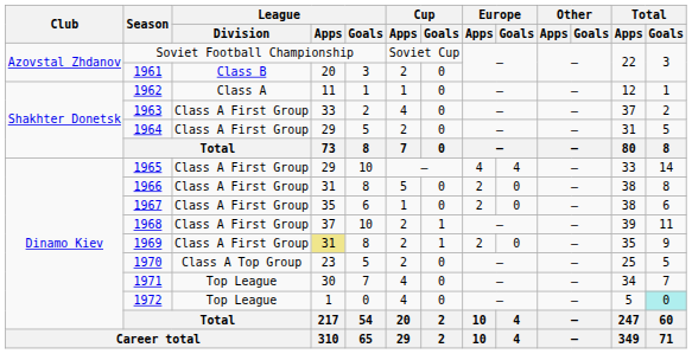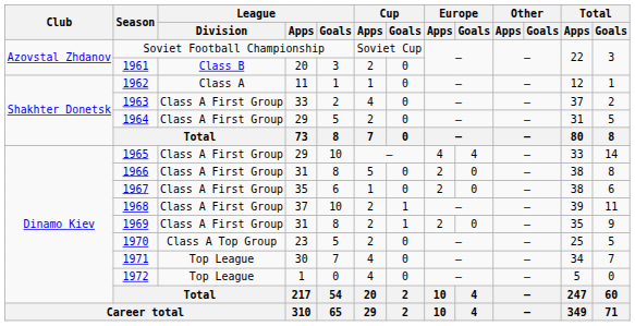1969 | League / Apps: khaki background -> no background
1972 | Total / Goals: paleturquoise background -> no background
